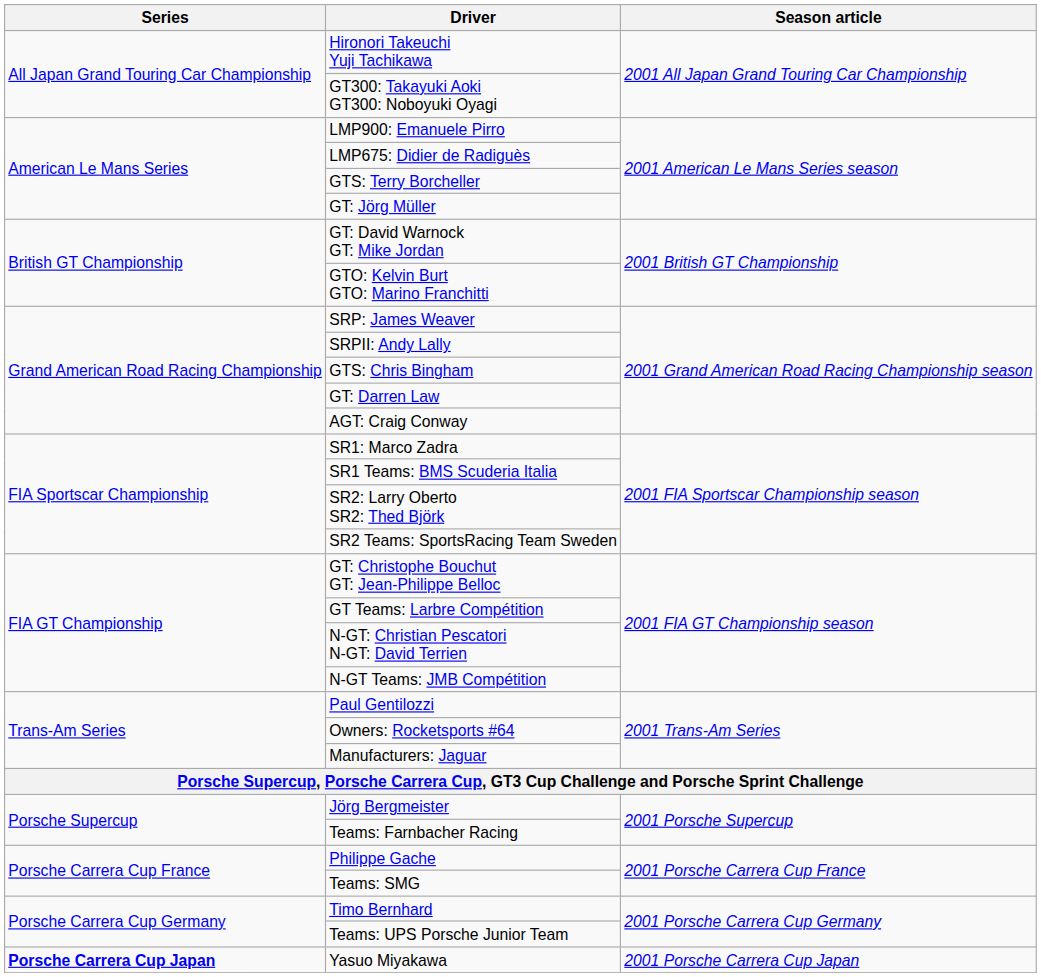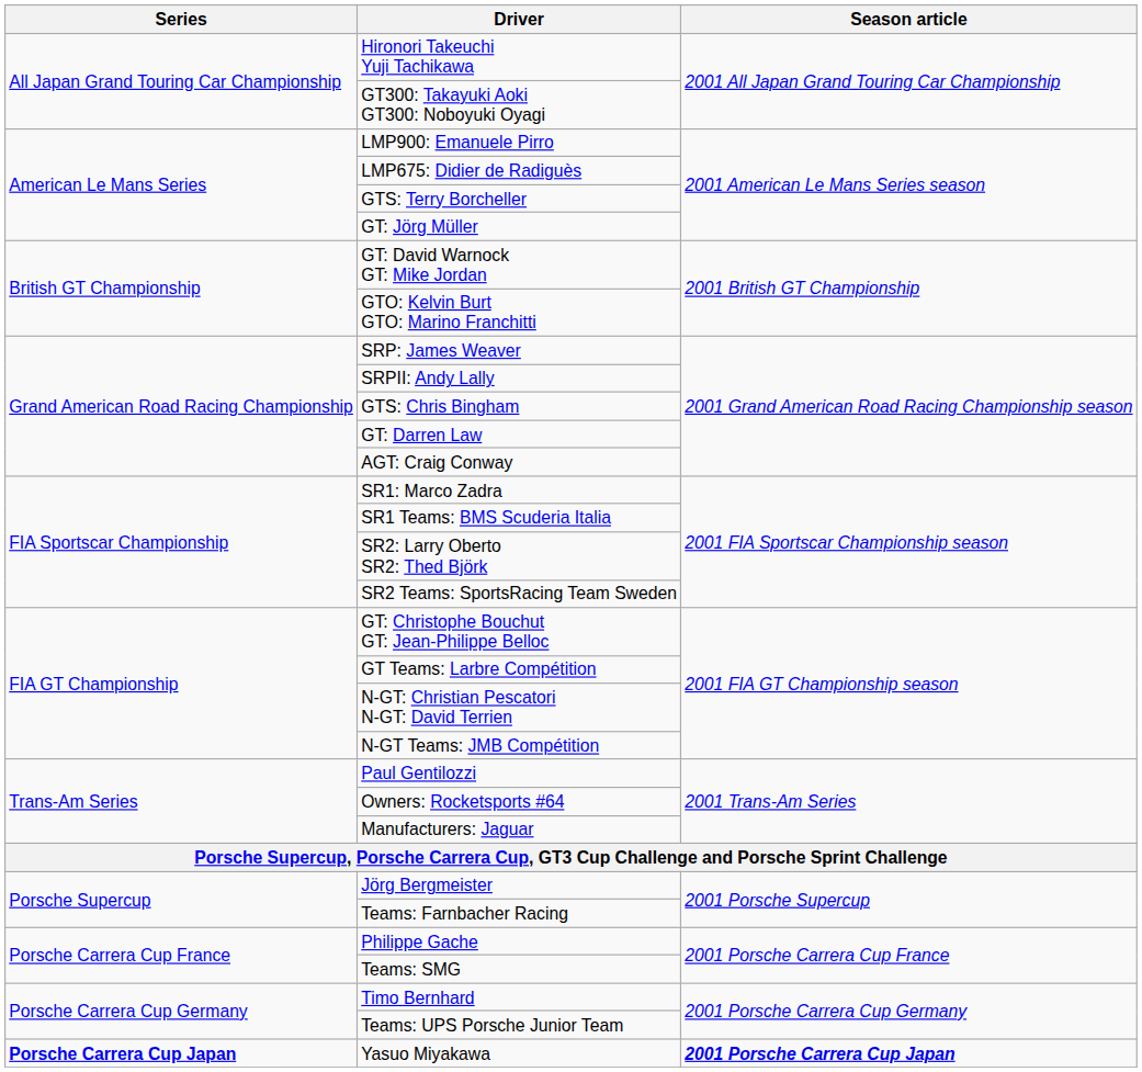Yasuo Miyakawa | Season article: normal -> bold
